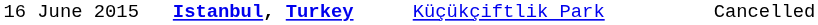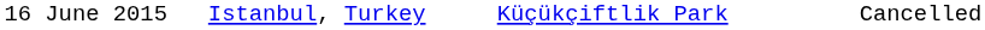16 June 2015 | column 2: bold -> normal
